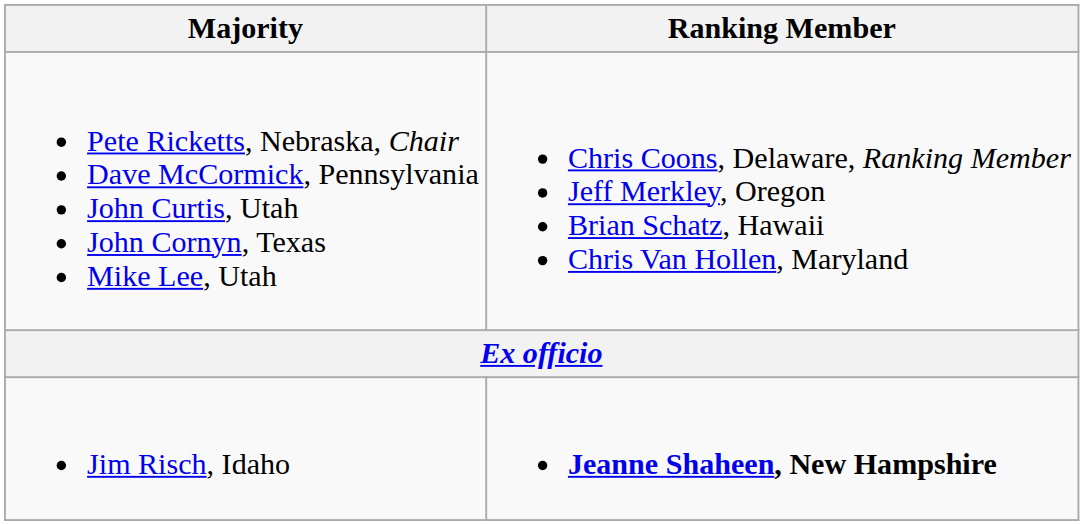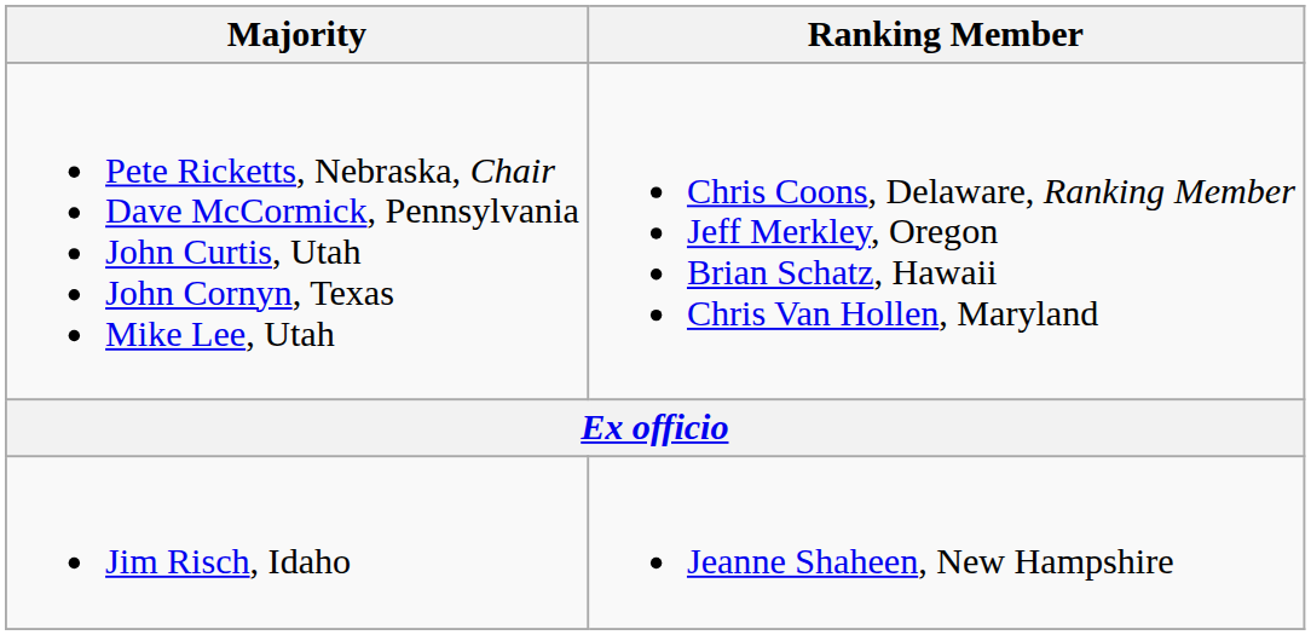Jim Risch, Idaho | Ranking Member: bold -> normal
